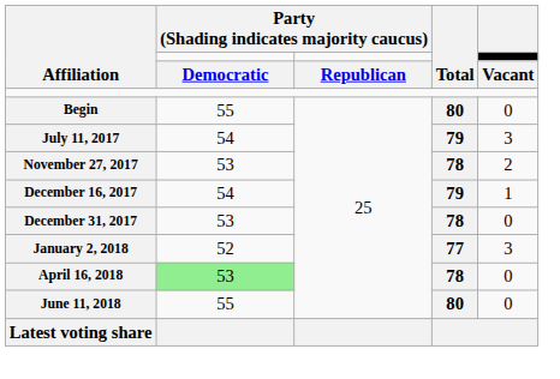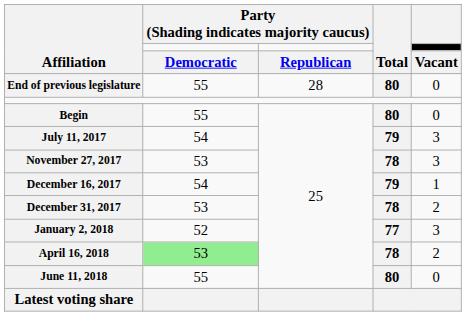+ row: End of previous legislature | 55 | 28 | 80 | 0
November 27, 2017 | column 5: 2 -> 3
December 31, 2017 | column 5: 0 -> 2
April 16, 2018 | column 5: 0 -> 2
